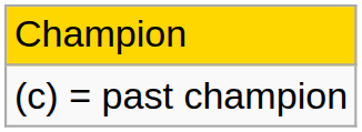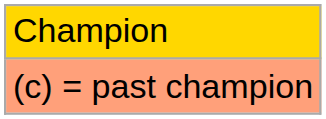row 2 | column 1: no background -> lightsalmon background
